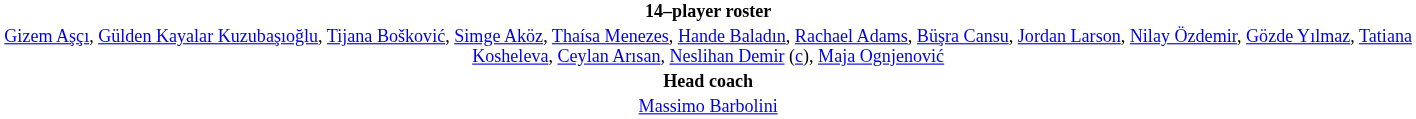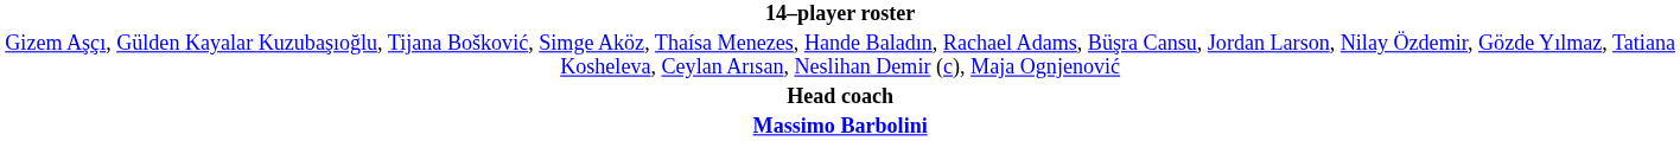row 4 | column 1: normal -> bold
